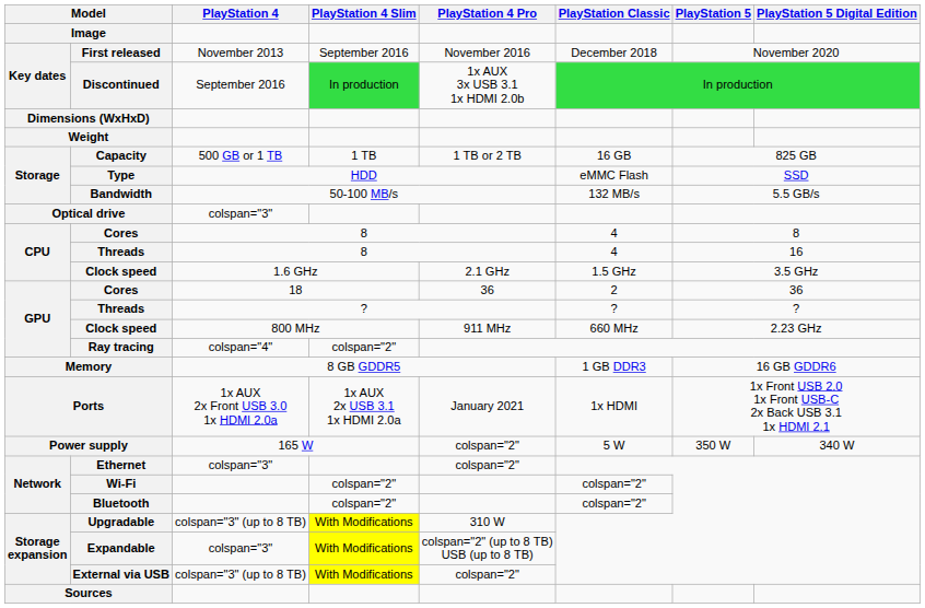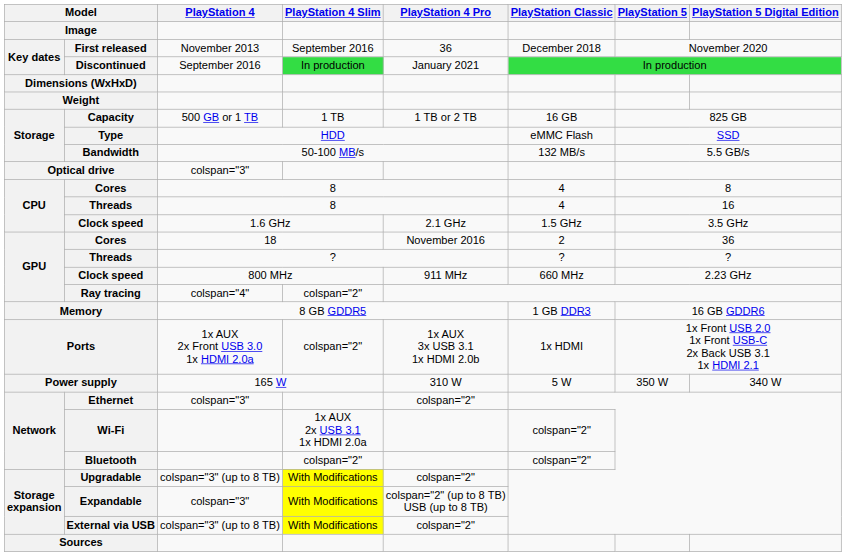First released | PlayStation 4 Pro: November 2016 -> 36
Discontinued | PlayStation 4 Pro: 1x AUX 3x USB 3.1 1x HDMI 2.0b -> January 2021
Cores / 18 | PlayStation 4 Pro: 36 -> November 2016
Ports | PlayStation 4 Slim: 1x AUX 2x USB 3.1 1x HDMI 2.0a -> colspan="2"
Ports | PlayStation 4 Pro: January 2021 -> 1x AUX 3x USB 3.1 1x HDMI 2.0b
Power supply | PlayStation 4 Pro: colspan="2" -> 310 W
Wi-Fi | PlayStation 4 Slim: colspan="2" -> 1x AUX 2x USB 3.1 1x HDMI 2.0a
Upgradable | PlayStation 4 Pro: 310 W -> colspan="2"
